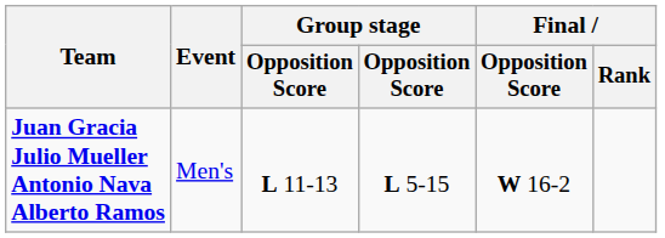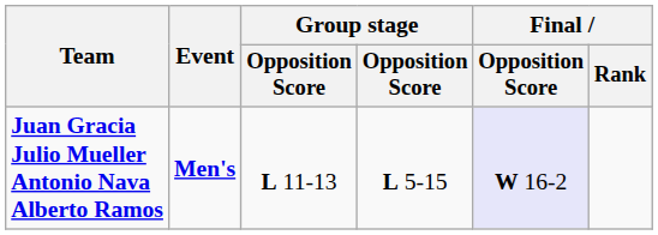Juan Gracia Julio Mueller Antonio Nava Alberto Ramos | Event: normal -> bold
Juan Gracia Julio Mueller Antonio Nava Alberto Ramos | Final / Opposition Score: no background -> lavender background
